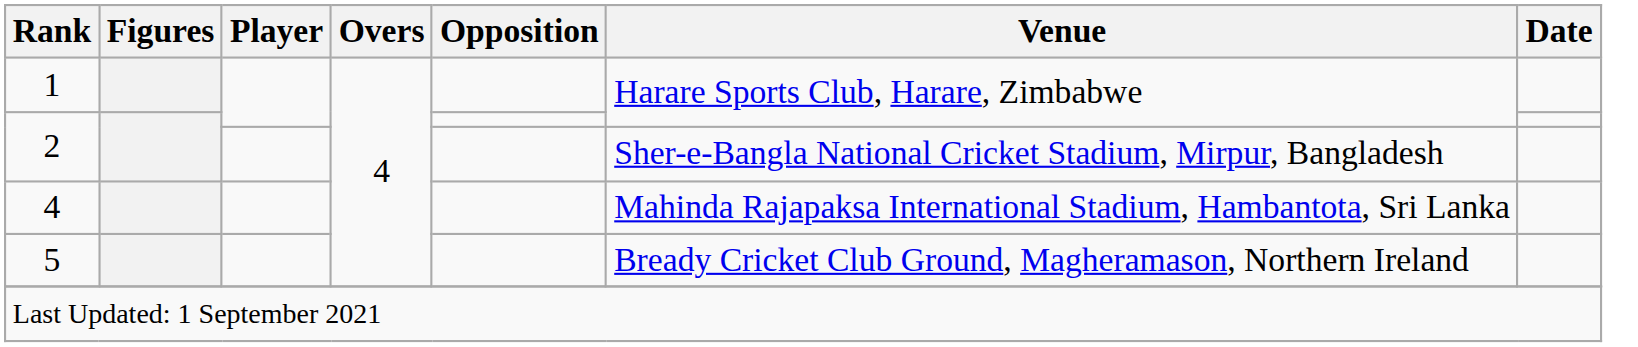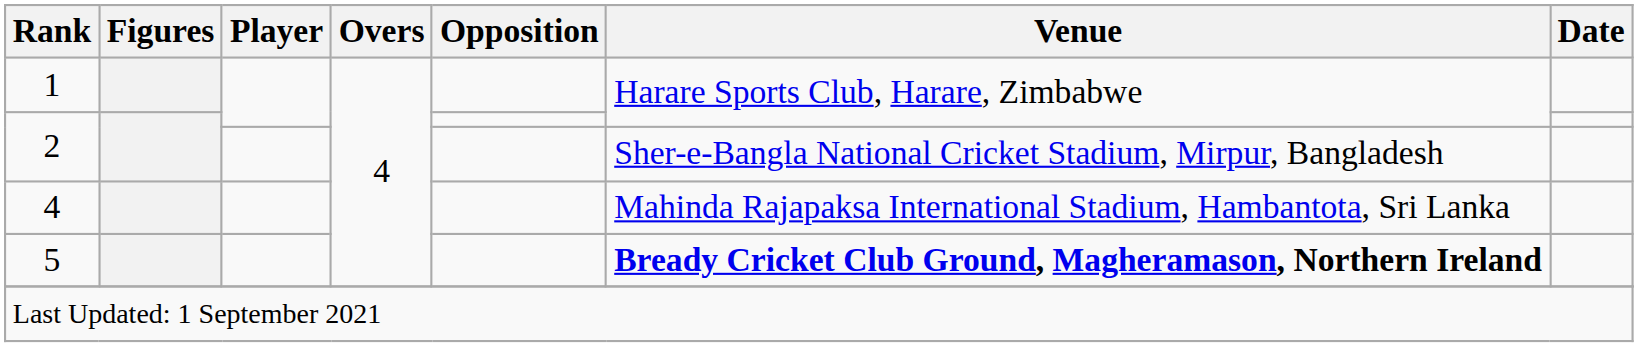5 | Venue: normal -> bold
